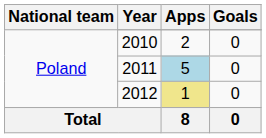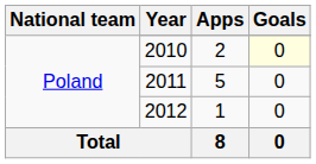2010 | Goals: no background -> lightyellow background
2011 | Apps: lightblue background -> no background
2012 | Apps: khaki background -> no background
